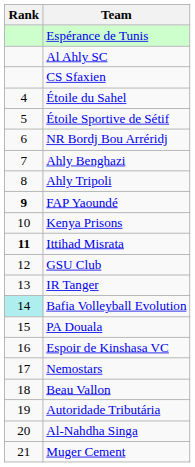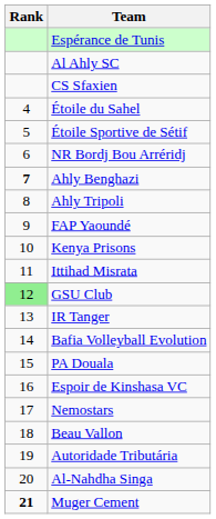Ahly Benghazi | Rank: normal -> bold
FAP Yaoundé | Rank: bold -> normal
Ittihad Misrata | Rank: bold -> normal
GSU Club | Rank: no background -> lightgreen background
Bafia Volleyball Evolution | Rank: paleturquoise background -> no background
Muger Cement | Rank: normal -> bold
